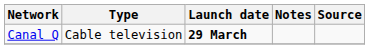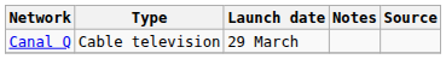Canal Q | Launch date: bold -> normal
